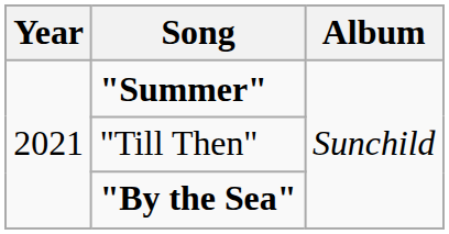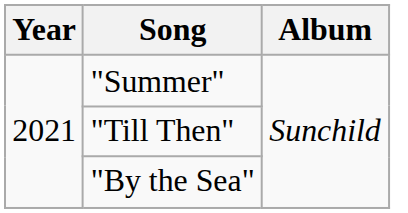"Summer" | Song: bold -> normal
"By the Sea" | Song: bold -> normal
